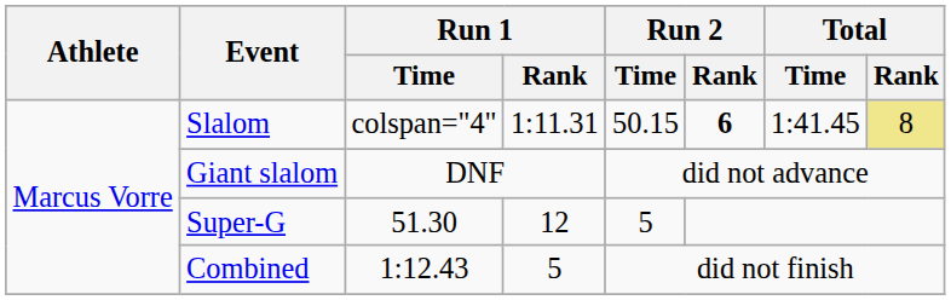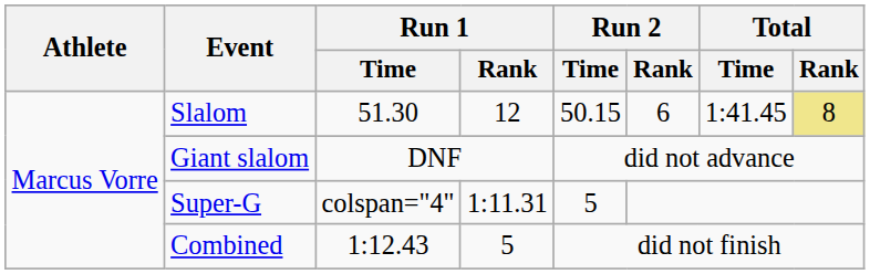Slalom | Run 1 / Time: colspan="4" -> 51.30
Slalom | Run 1 / Rank: 1:11.31 -> 12
Slalom | Run 2 / Rank: bold -> normal
Super-G | Run 1 / Time: 51.30 -> colspan="4"
Super-G | Run 1 / Rank: 12 -> 1:11.31
